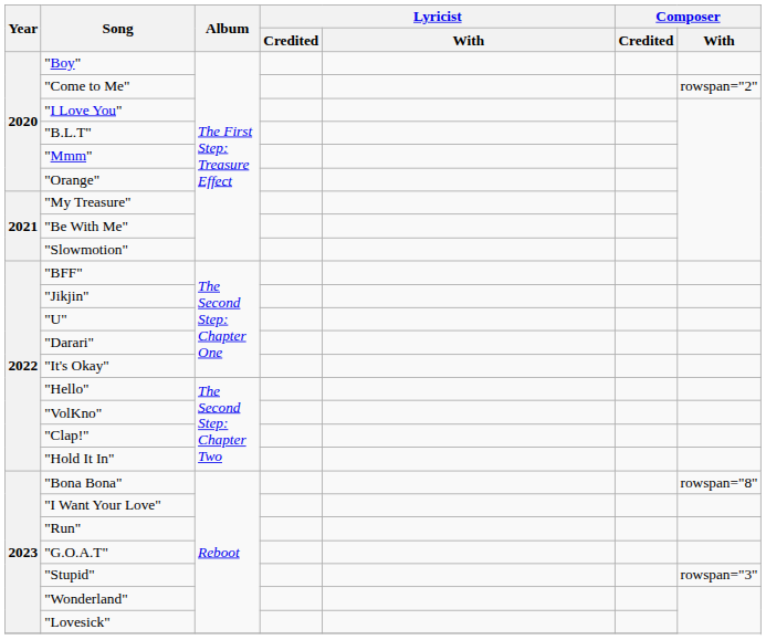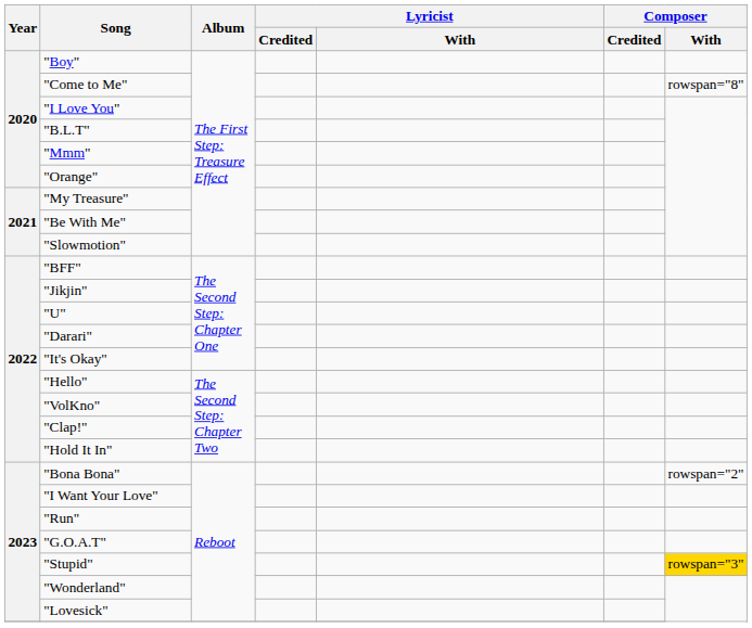"Come to Me" | Composer / With: rowspan="2" -> rowspan="8"
"Bona Bona" | Composer / With: rowspan="8" -> rowspan="2"
"Stupid" | Composer / With: no background -> gold background
